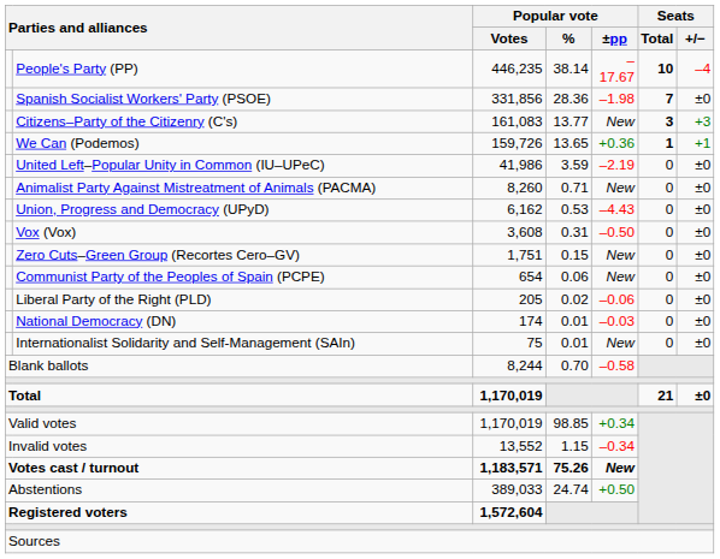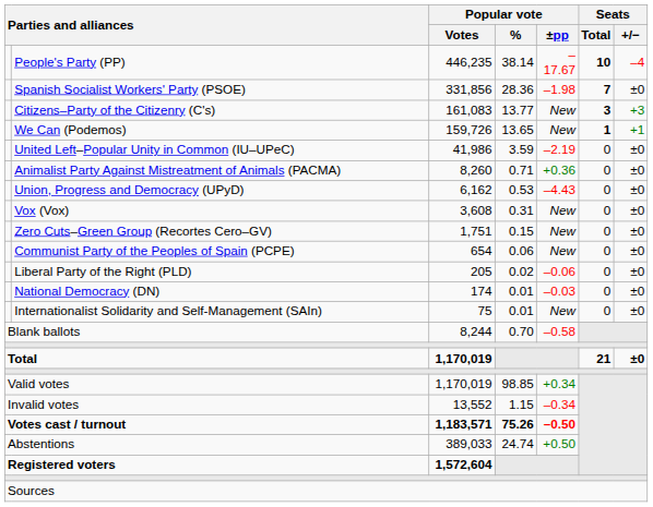We Can (Podemos) | Popular vote / ±pp: +0.36 -> New
Animalist Party Against Mistreatment of Animals (PACMA) | Popular vote / ±pp: New -> +0.36
Vox (Vox) | Popular vote / ±pp: –0.50 -> New
Votes cast / turnout | Popular vote / ±pp: New -> –0.50
